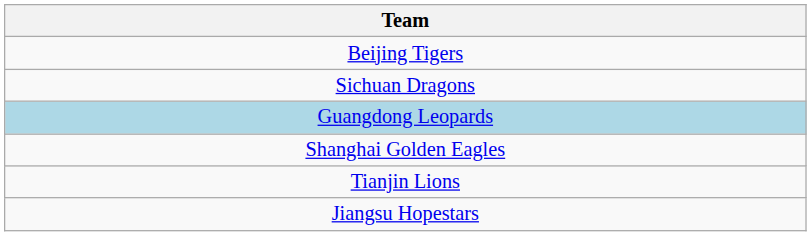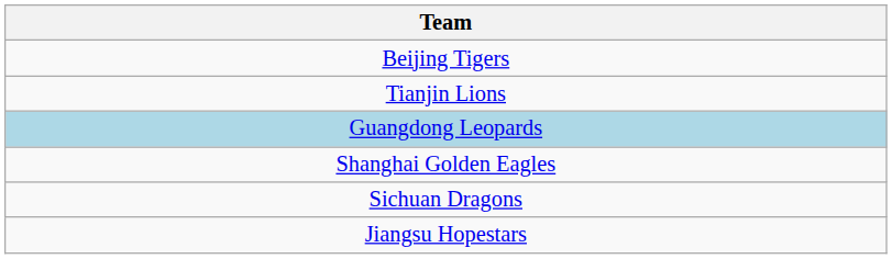row 3 | column 1: Sichuan Dragons -> Tianjin Lions
row 6 | column 1: Tianjin Lions -> Sichuan Dragons
